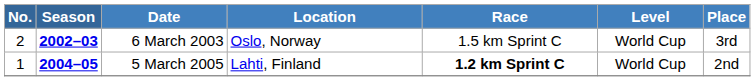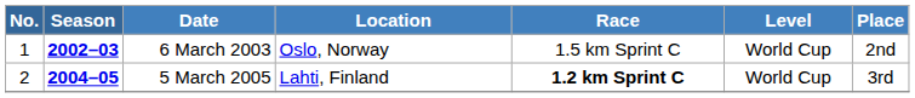6 March 2003 | No.: 2 -> 1
6 March 2003 | Place: 3rd -> 2nd
5 March 2005 | No.: 1 -> 2
5 March 2005 | Place: 2nd -> 3rd
